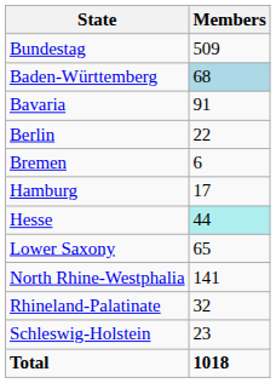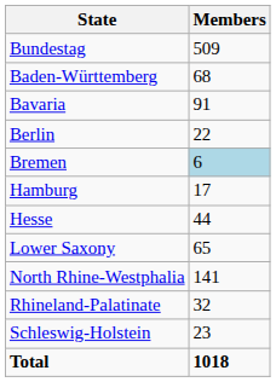Baden-Württemberg | Members: lightblue background -> no background
Bremen | Members: no background -> lightblue background
Hesse | Members: paleturquoise background -> no background
